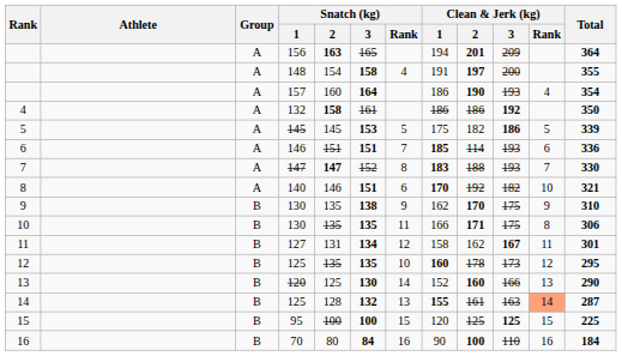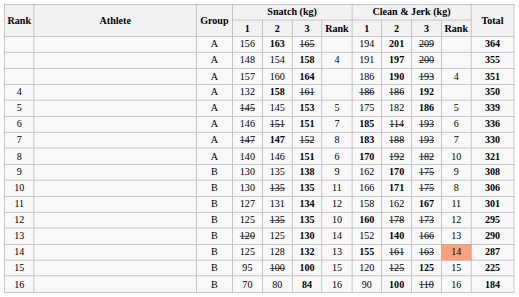row 5 | Total: 354 -> 351
row 11 | Total: 310 -> 308
row 15 | Clean & Jerk (kg) / 2: 160 -> 140
